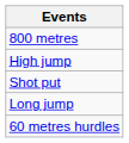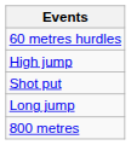row 2 | column 1: 800 metres -> 60 metres hurdles
row 6 | column 1: 60 metres hurdles -> 800 metres
